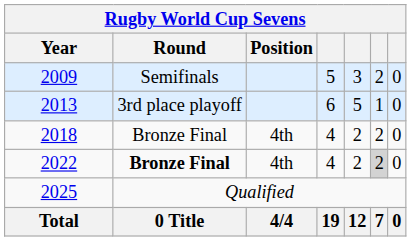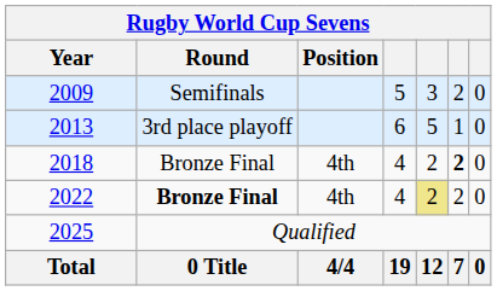2018 | column 6: normal -> bold
2022 | column 5: no background -> khaki background
2022 | column 6: lightgrey background -> no background
